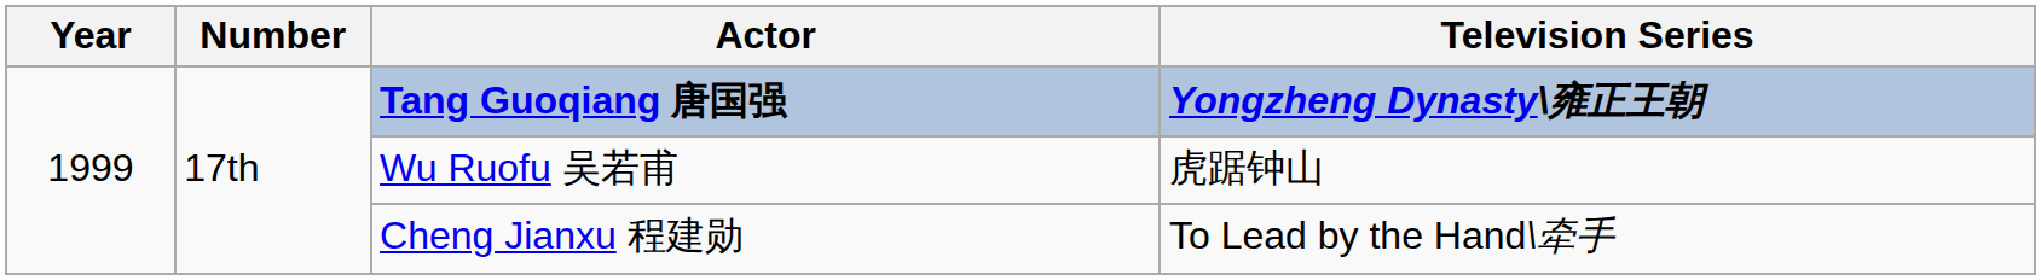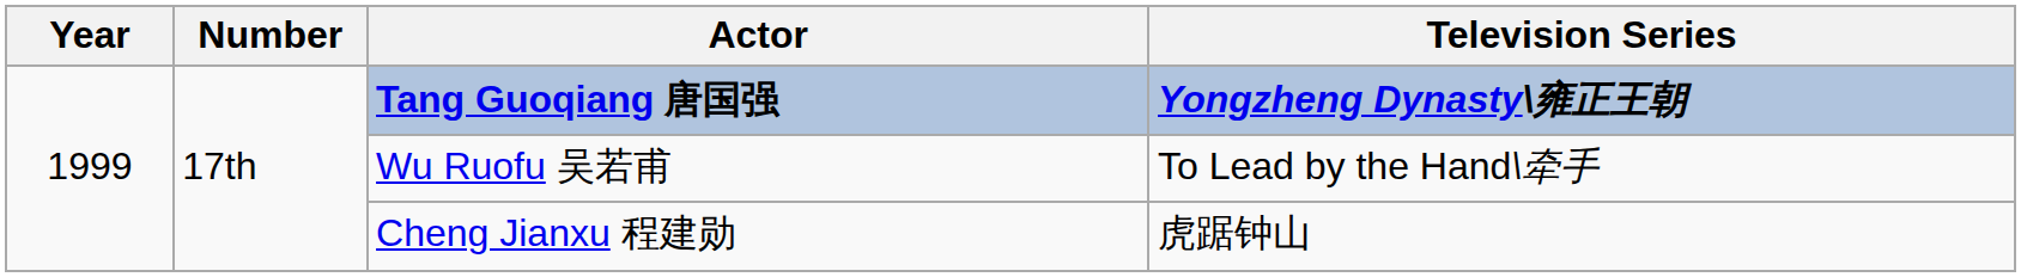Wu Ruofu 吴若甫 | Television Series: 虎踞钟山 -> To Lead by the Hand\牵手
Cheng Jianxu 程建勋 | Television Series: To Lead by the Hand\牵手 -> 虎踞钟山
